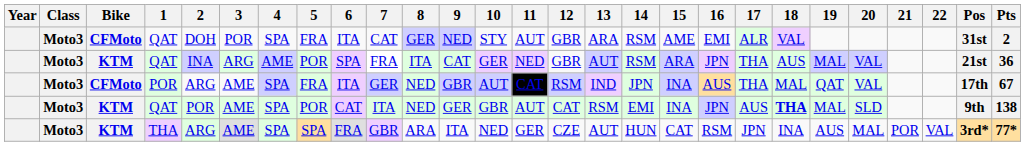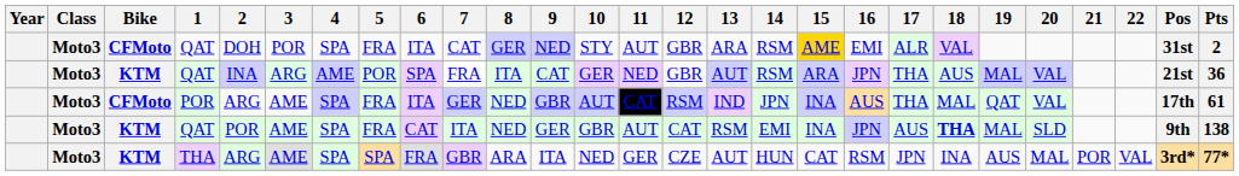row 2 | 15: no background -> gold background
row 4 | Pts: 67 -> 61
row 5 | 5: POR -> FRA
